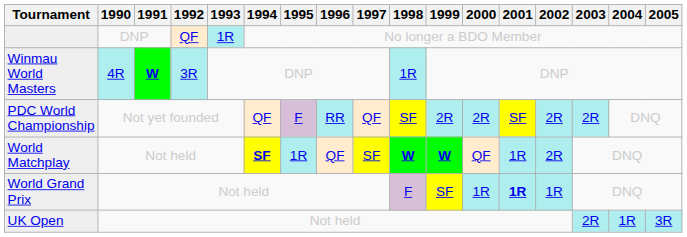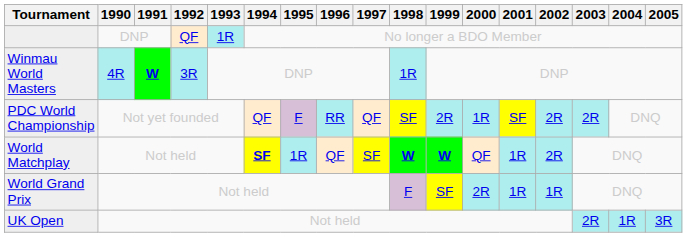PDC World Championship | 2000: 2R -> 1R
World Grand Prix | 2000: 1R -> 2R
World Grand Prix | 2001: bold -> normal
